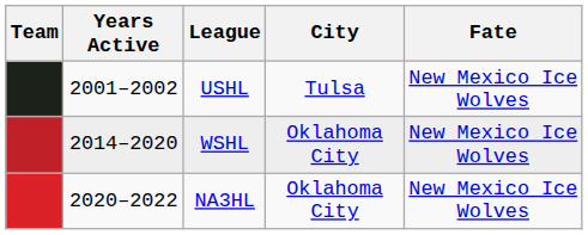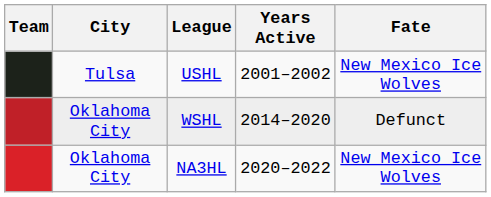columns swapped: City <-> Years Active
WSHL | Fate: New Mexico Ice Wolves -> Defunct
